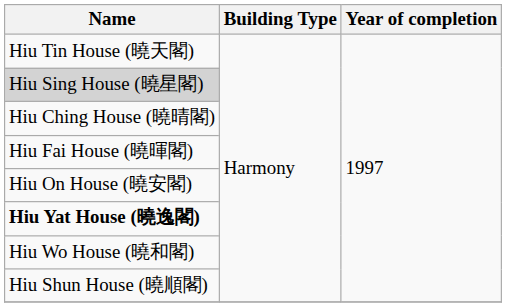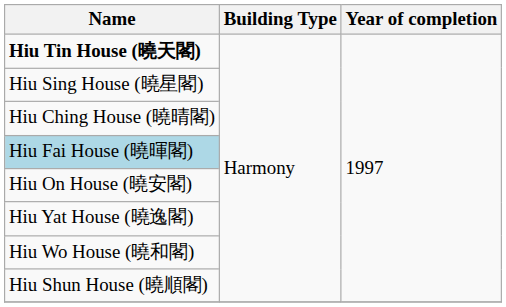Hiu Tin House (曉天閣) | Name: normal -> bold
Hiu Sing House (曉星閣) | Name: lightgrey background -> no background
Hiu Fai House (曉暉閣) | Name: no background -> lightblue background
Hiu Yat House (曉逸閣) | Name: bold -> normal
